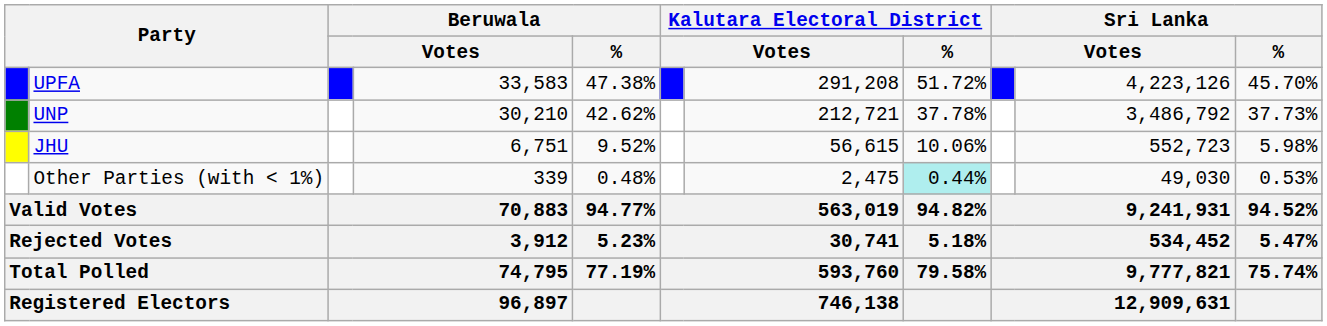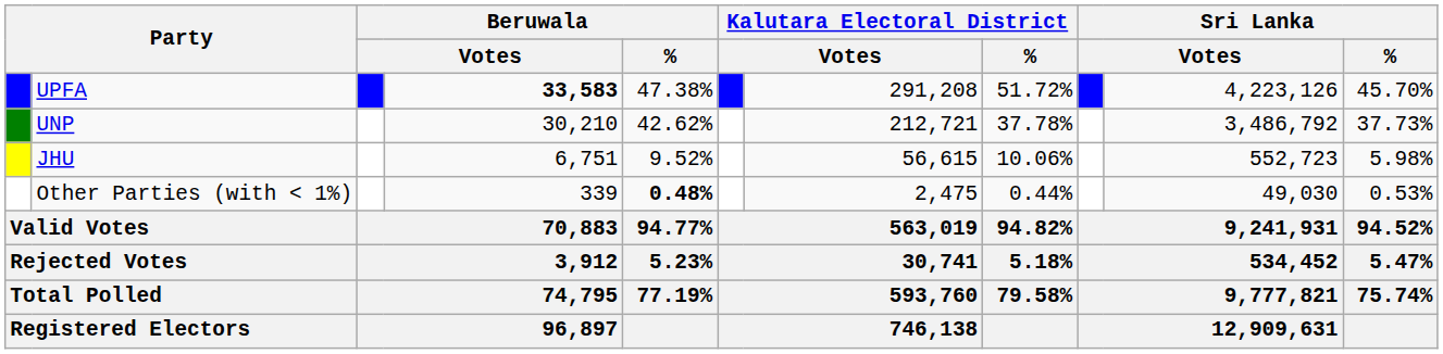UPFA | column 4: normal -> bold
Other Parties (with < 1%) | Beruwala / %: normal -> bold
Other Parties (with < 1%) | Kalutara Electoral District / %: paleturquoise background -> no background
